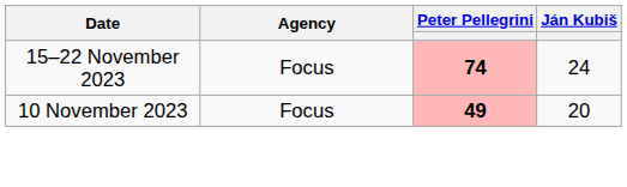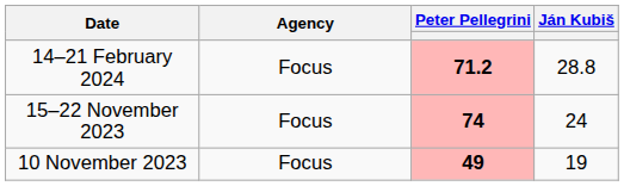+ row: 14–21 February 2024 | Focus | 71.2 | 28.8
10 November 2023 | Ján Kubiš: 20 -> 19
